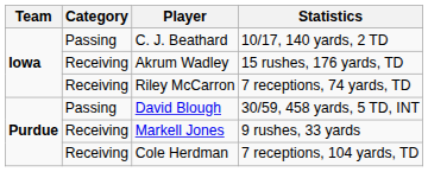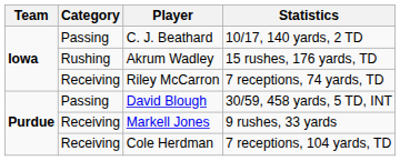Akrum Wadley | Category: Receiving -> Rushing
